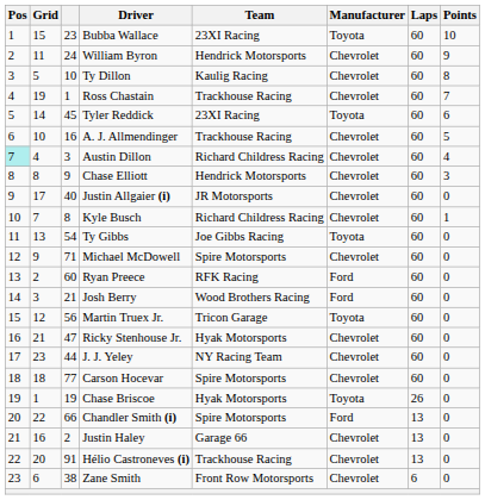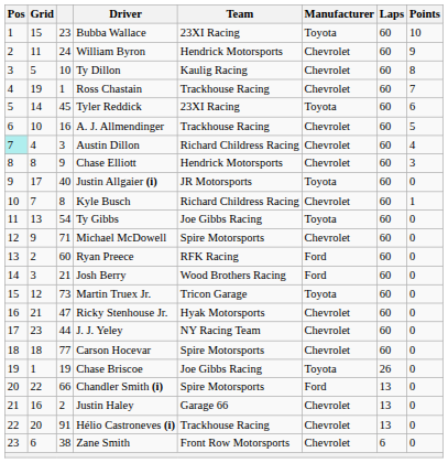Justin Allgaier (i) | Manufacturer: Chevrolet -> Toyota
Martin Truex Jr. | column 3: 56 -> 73
Chase Briscoe | Team: Hyak Motorsports -> Joe Gibbs Racing
